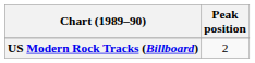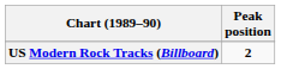US Modern Rock Tracks (Billboard) | Peak position: normal -> bold
